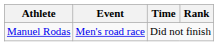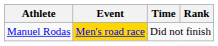Manuel Rodas | Event: no background -> gold background
